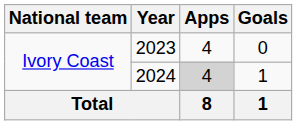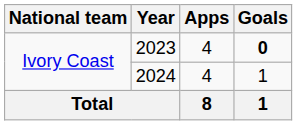2023 | Goals: normal -> bold
2024 | Apps: lightgrey background -> no background
